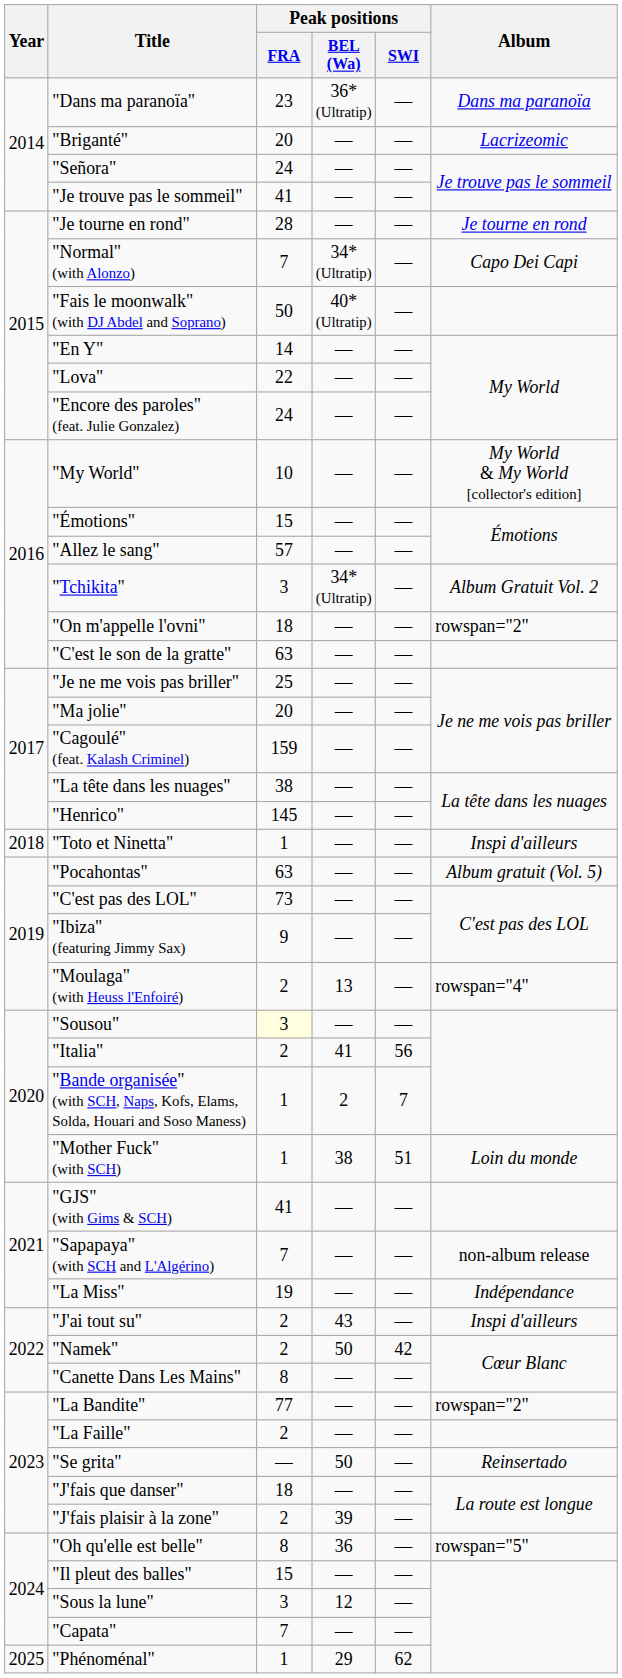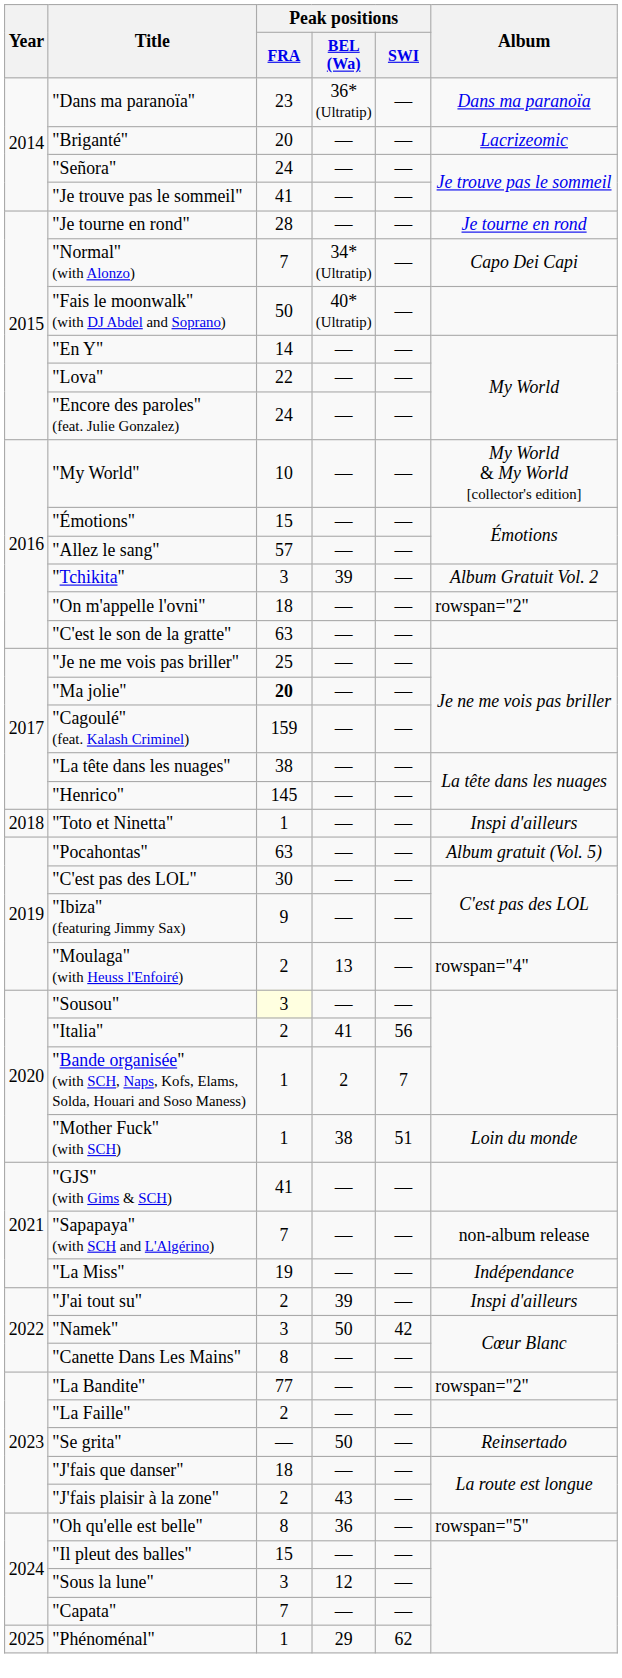"Tchikita" | Peak positions / BEL (Wa): 34* (Ultratip) -> 39
"Ma jolie" | Peak positions / FRA: normal -> bold
"C'est pas des LOL" | Peak positions / FRA: 73 -> 30
"J'ai tout su" | Peak positions / BEL (Wa): 43 -> 39
"Namek" | Peak positions / FRA: 2 -> 3
"J'fais plaisir à la zone" | Peak positions / BEL (Wa): 39 -> 43
